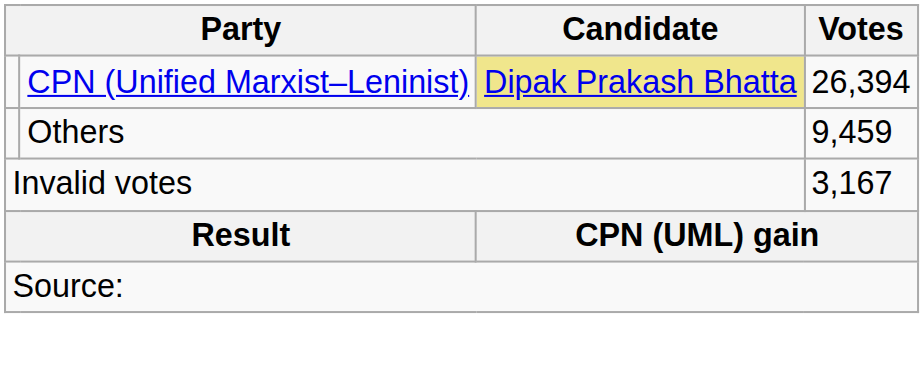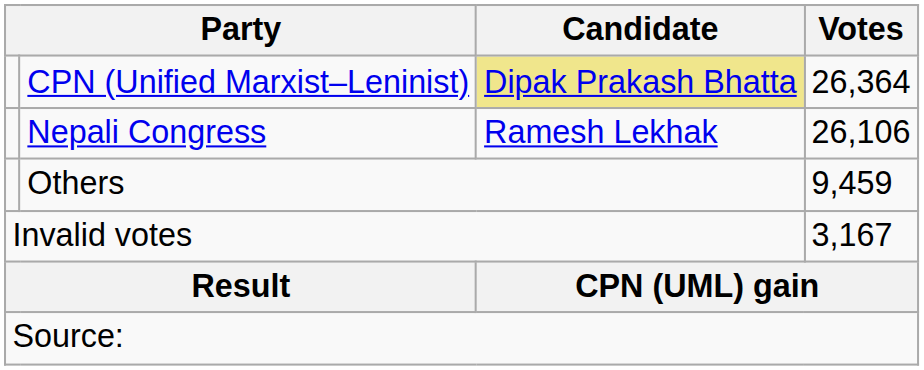CPN (Unified Marxist–Leninist) | Votes: 26,394 -> 26,364
+ row: Nepali Congress | Ramesh Lekhak | 26,106
